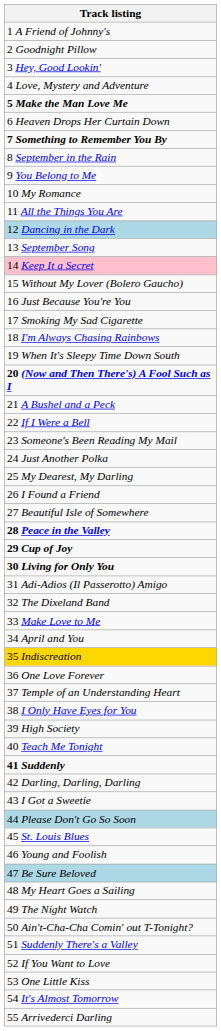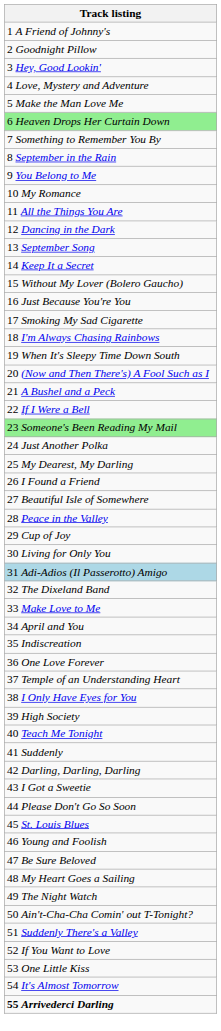row 6 | column 1: bold -> normal
row 7 | column 1: no background -> lightgreen background
row 8 | column 1: bold -> normal
row 13 | column 1: lightblue background -> no background
row 15 | column 1: pink background -> no background
row 21 | column 1: bold -> normal
row 24 | column 1: no background -> lightgreen background
row 29 | column 1: bold -> normal
row 30 | column 1: bold -> normal
row 31 | column 1: bold -> normal
row 32 | column 1: no background -> lightblue background
row 36 | column 1: gold background -> no background
row 42 | column 1: bold -> normal
row 45 | column 1: lightblue background -> no background
row 48 | column 1: lightblue background -> no background
row 56 | column 1: normal -> bold
